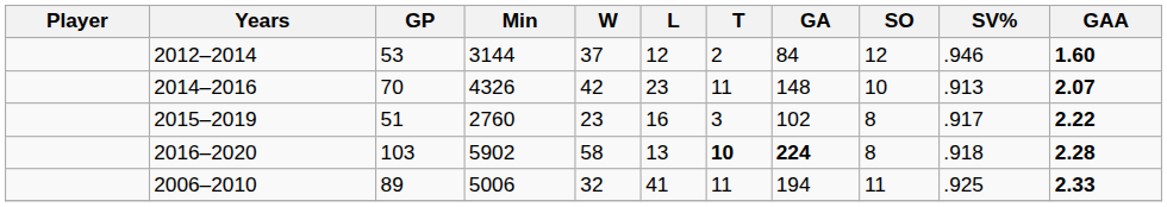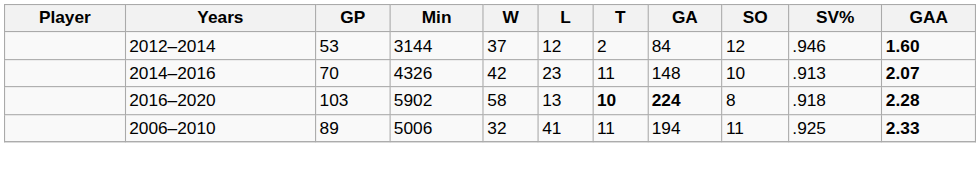- row: 2015–2019 | 51 | 2760 | 23 | 16 | 3 | 102 | 8 | .917 | 2.22
